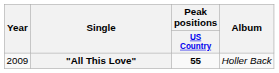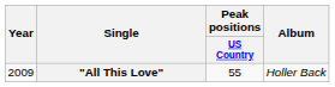row 3 | Peak positions / US Country: bold -> normal
